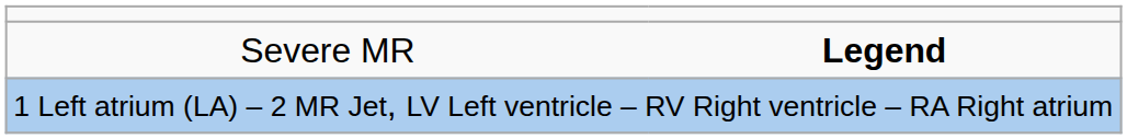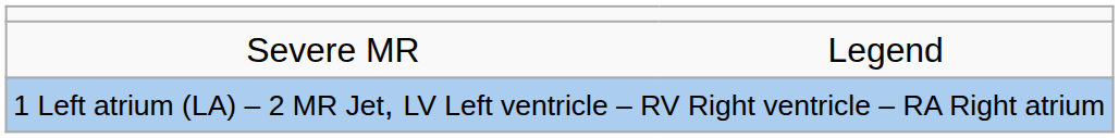Severe MR | column 2: bold -> normal
